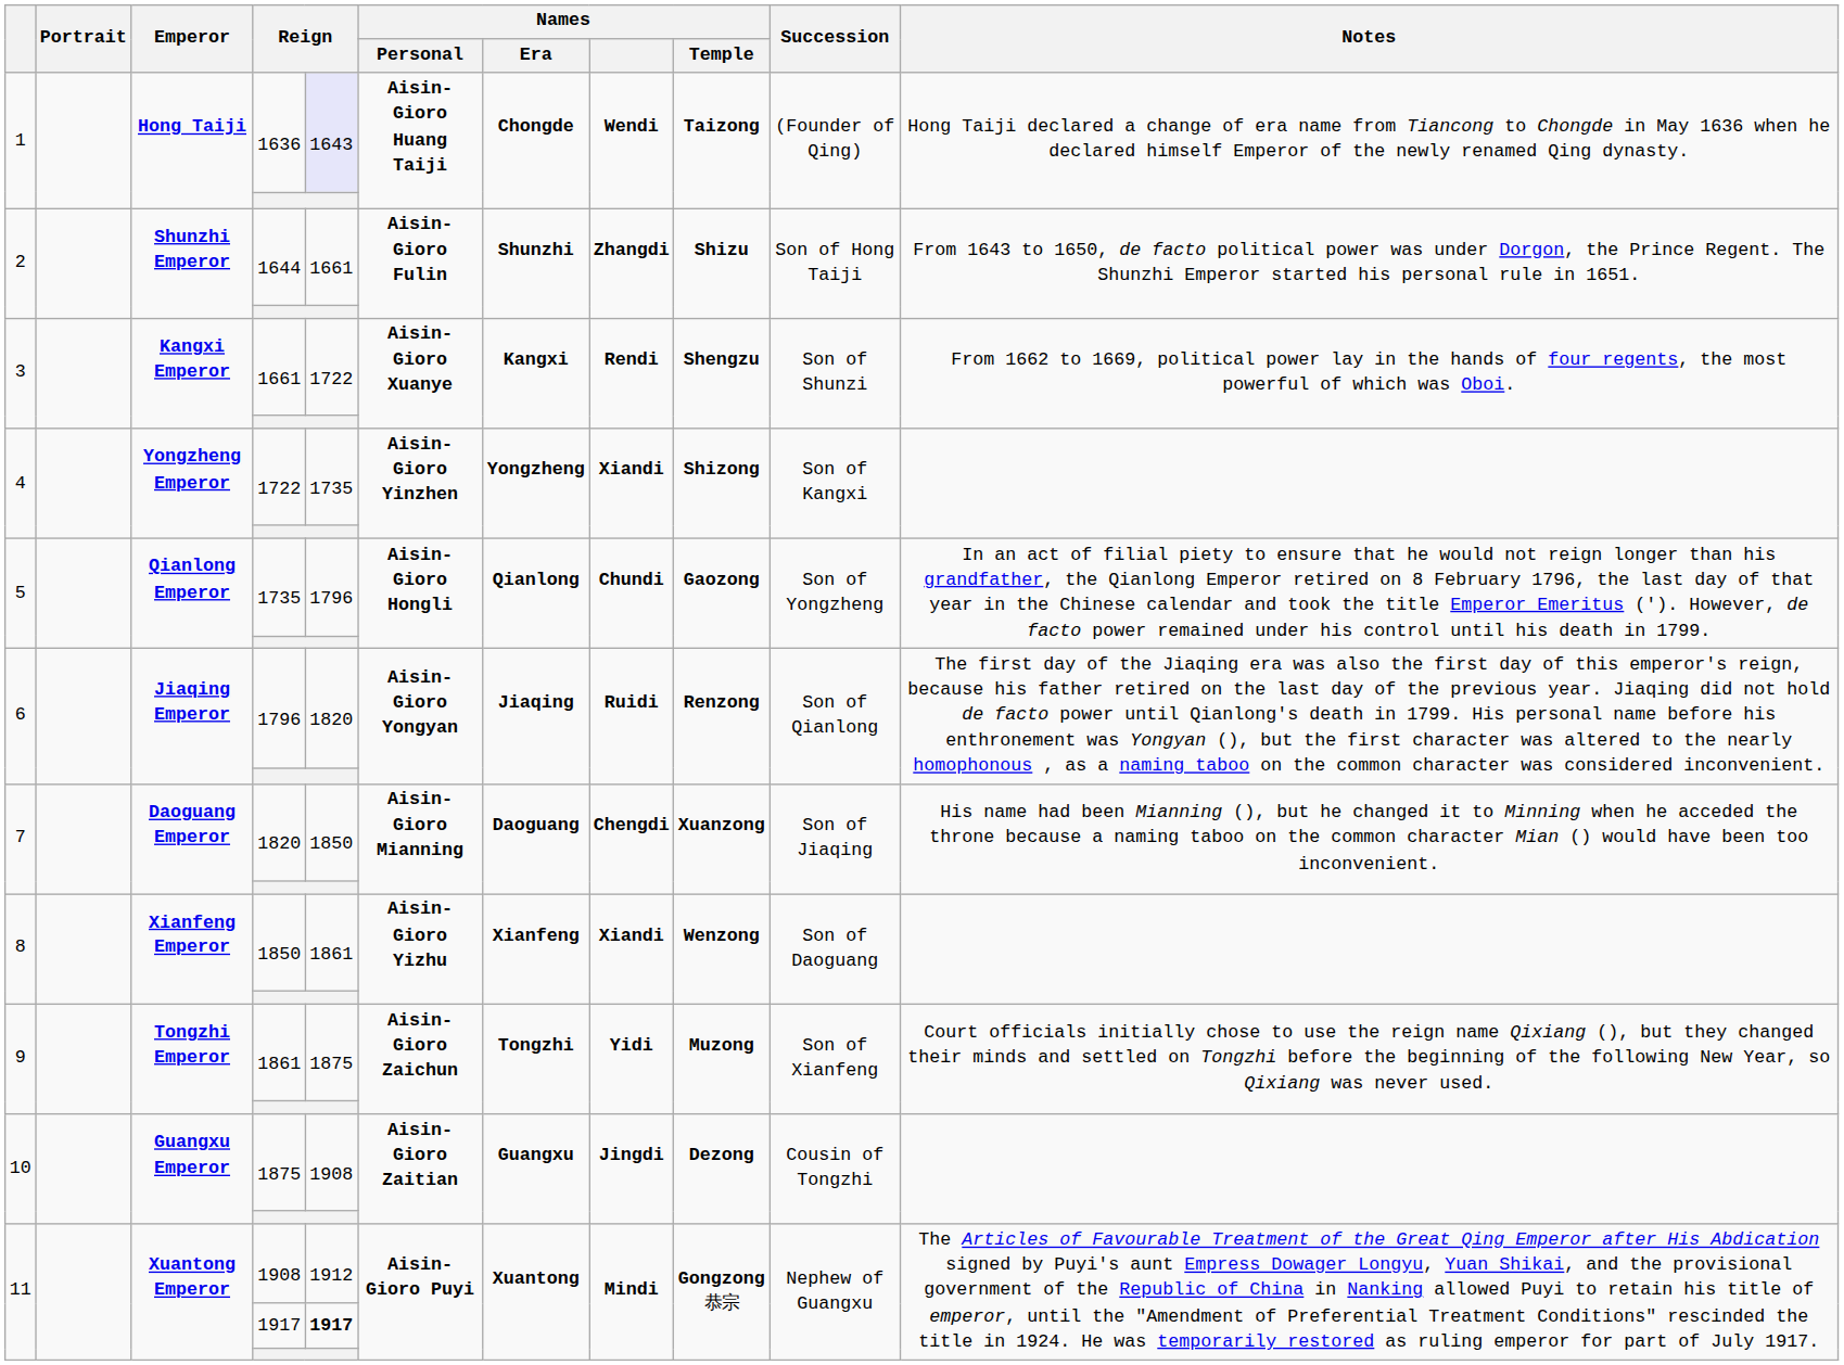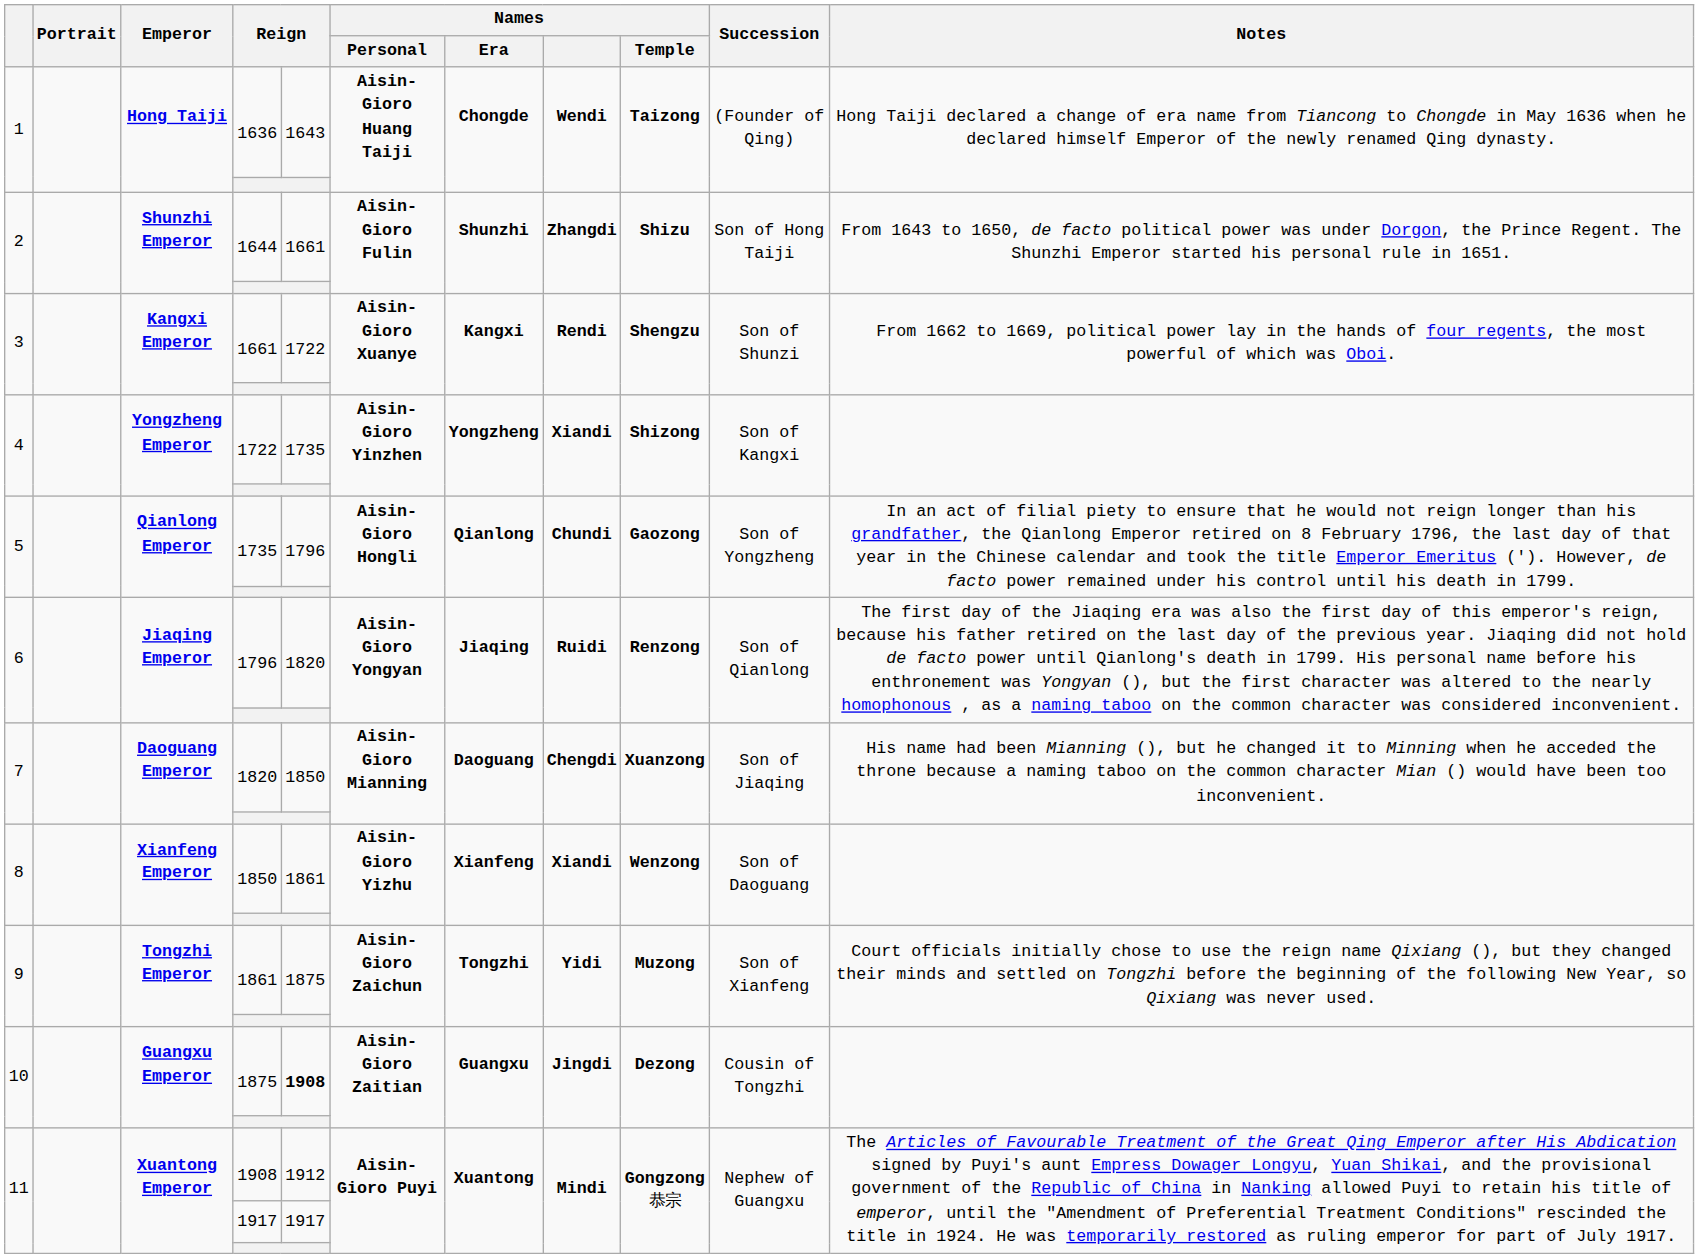Hong Taiji / 1636 | column 5: lavender background -> no background
Guangxu Emperor / 1875 | column 5: normal -> bold
Xuantong Emperor / 1917 | column 5: bold -> normal
